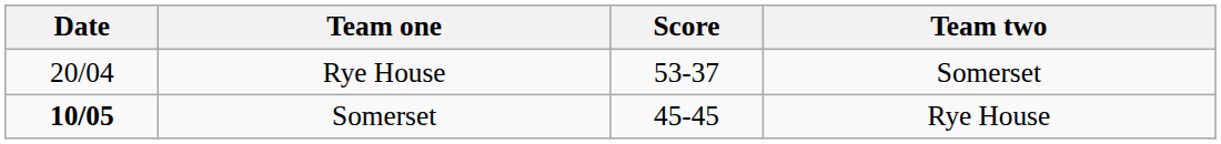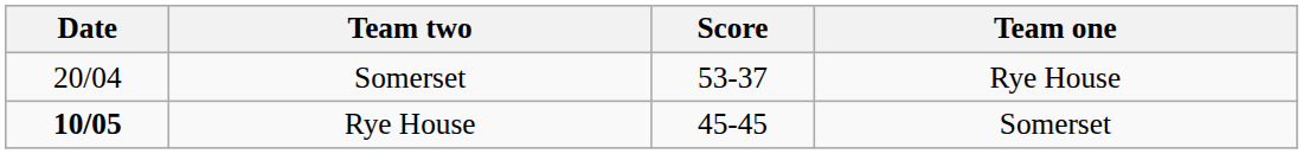columns swapped: Team one <-> Team two
